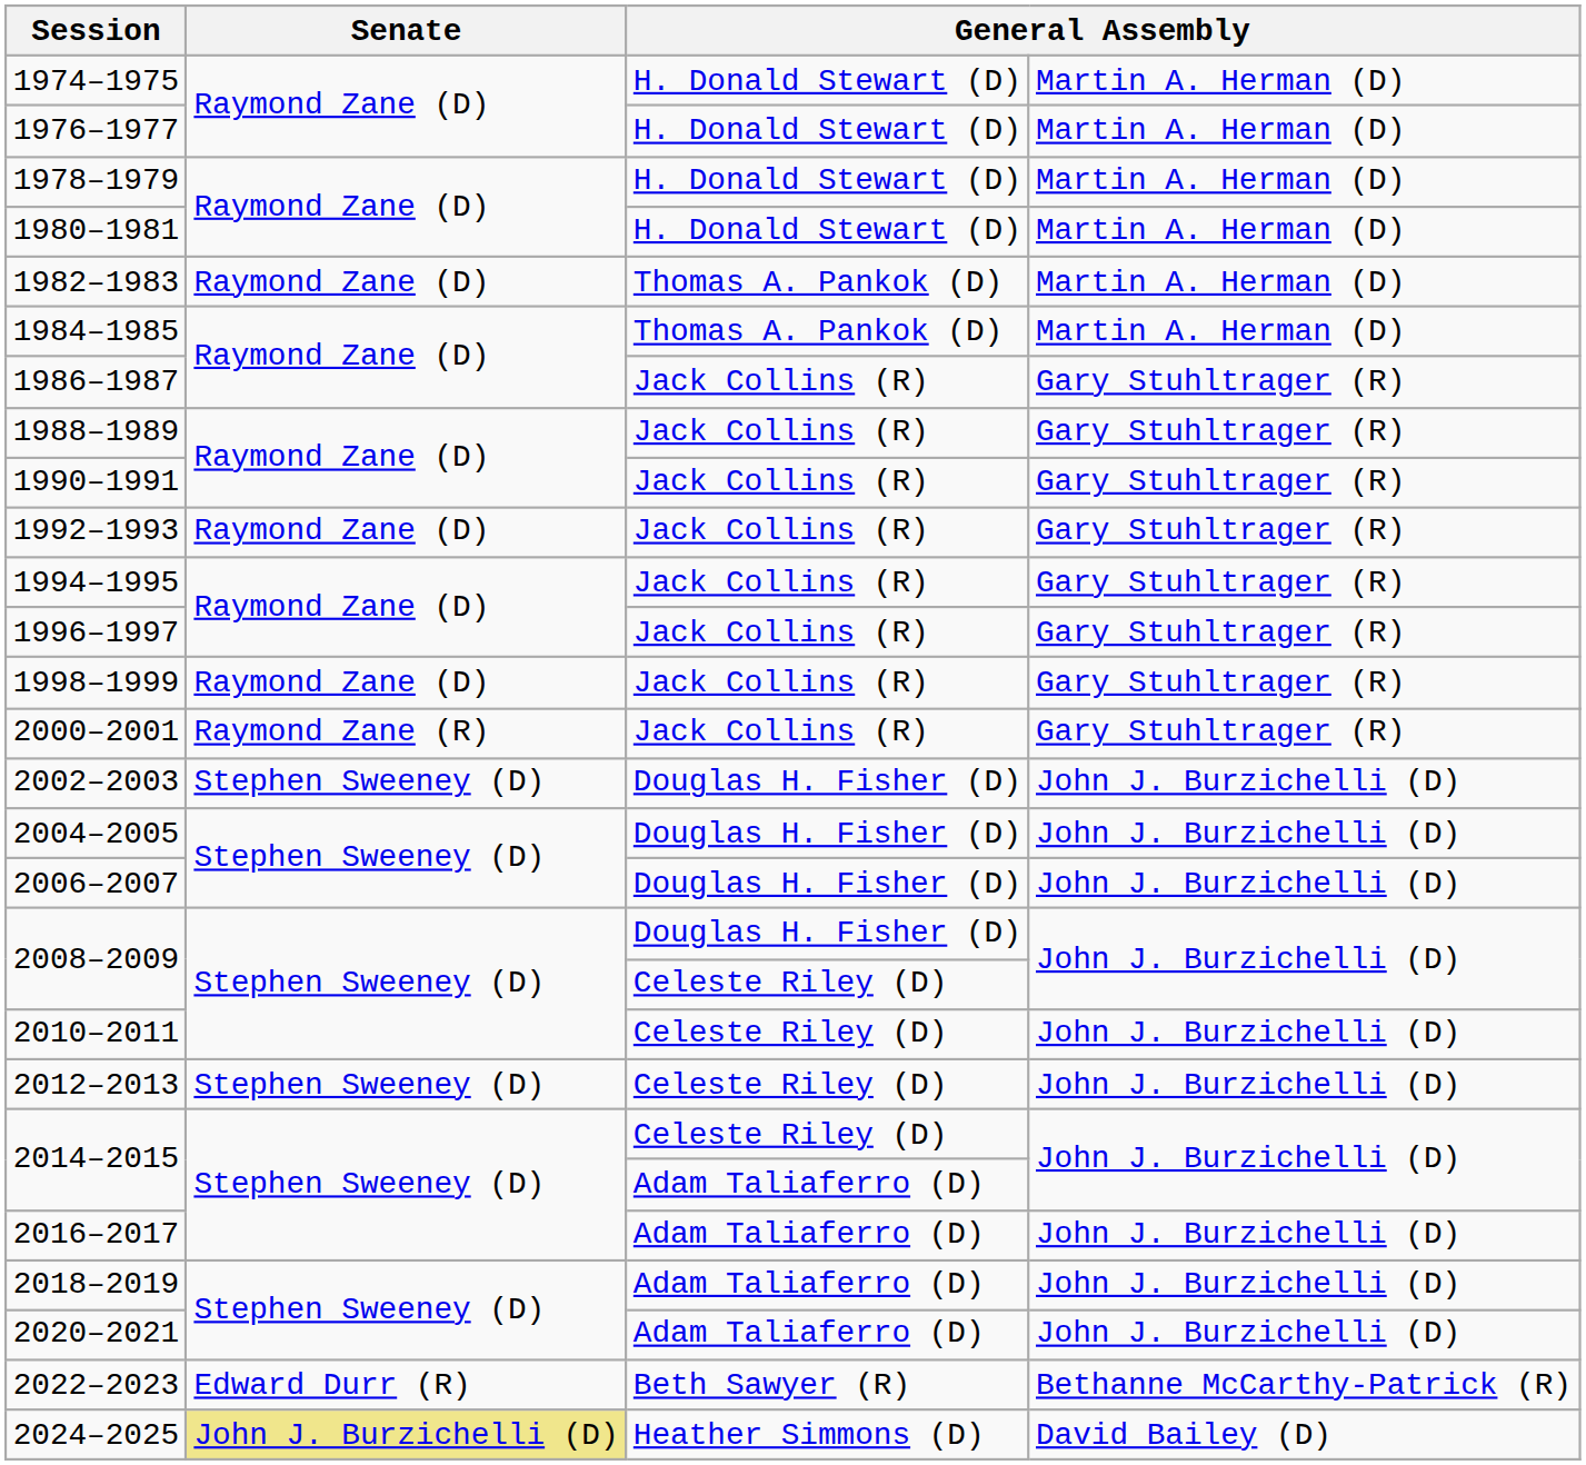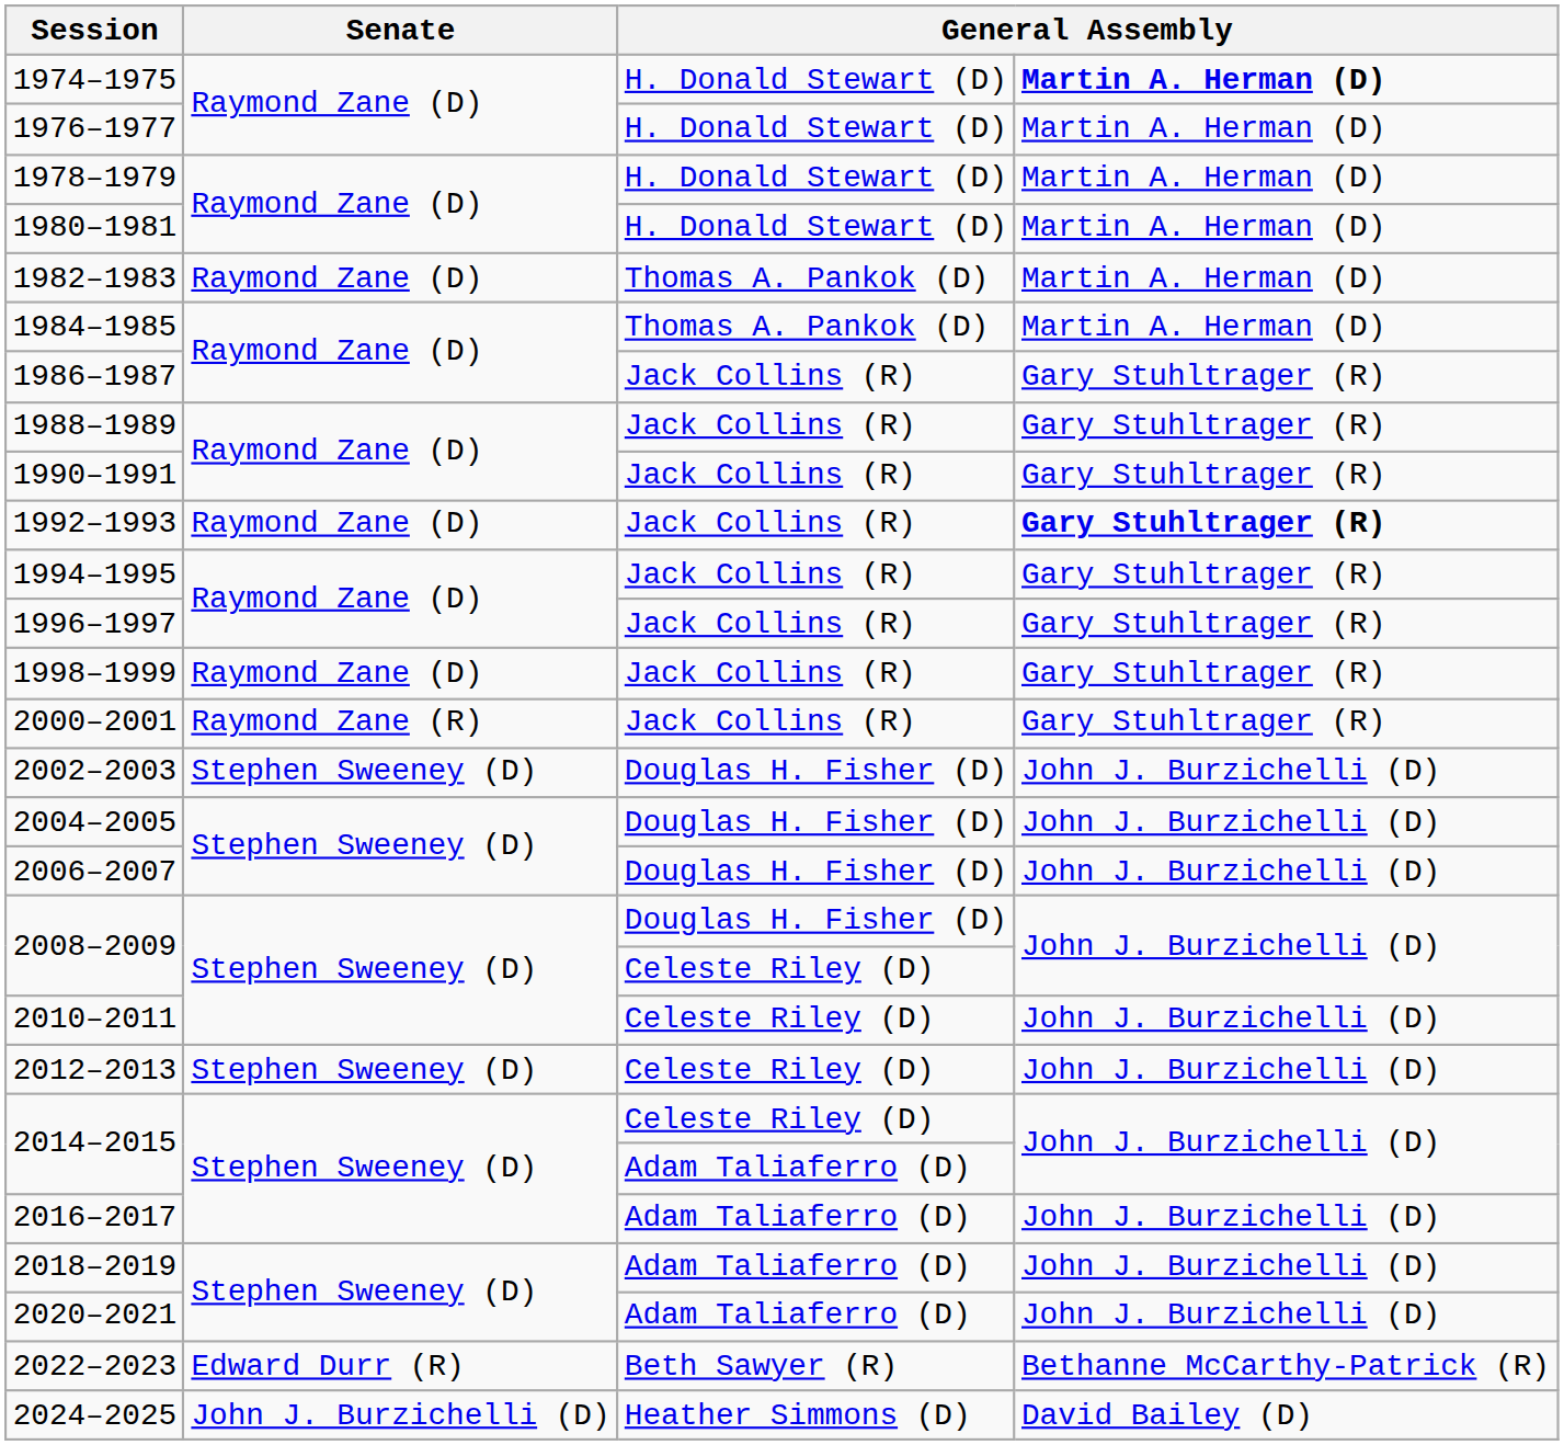1974–1975 | column 4: normal -> bold
1992–1993 | column 4: normal -> bold
2024–2025 | Senate: khaki background -> no background
